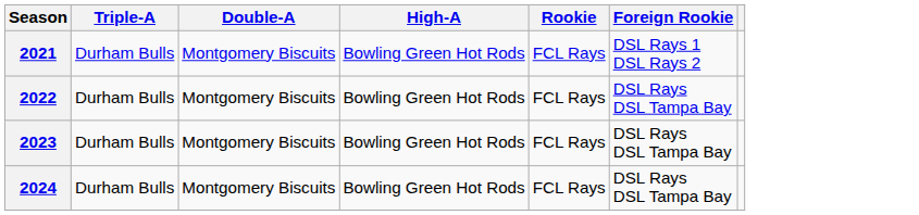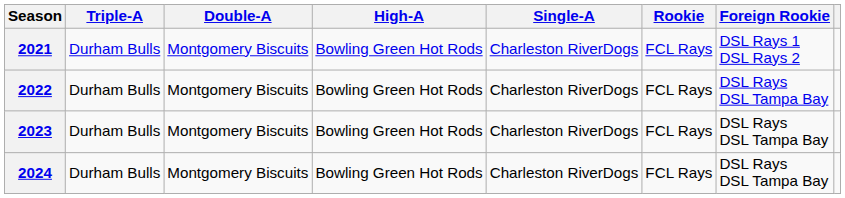+ column: Single-A | Charleston RiverDogs | Charleston RiverDogs | Charleston RiverDogs | Charleston RiverDogs
